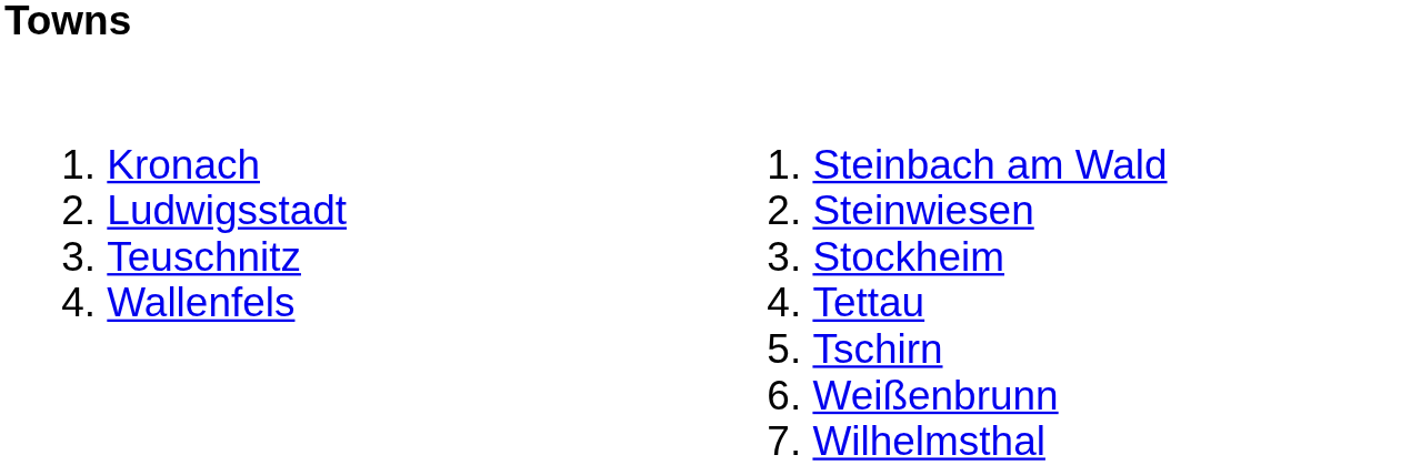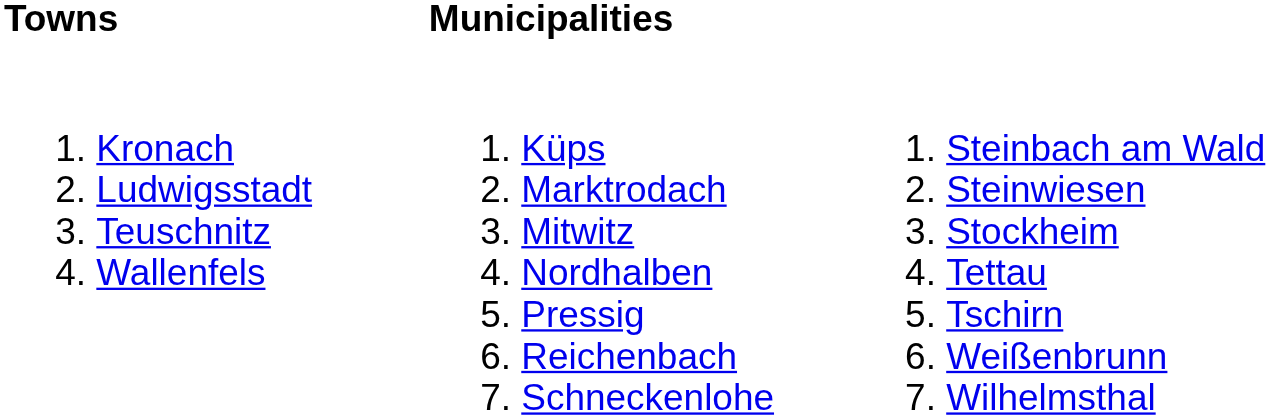+ column: Municipalities | Küps Marktrodach Mitwitz Nordhalben Pressig Reichenbach Schneckenlohe
